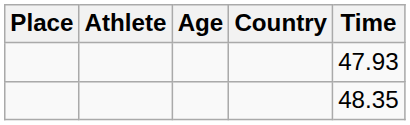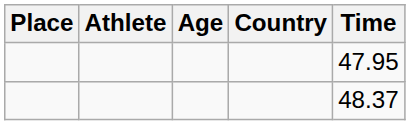row 2 | Time: 47.93 -> 47.95
row 3 | Time: 48.35 -> 48.37
